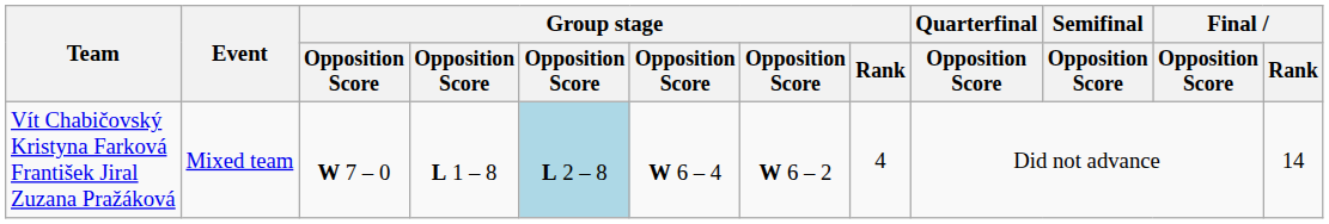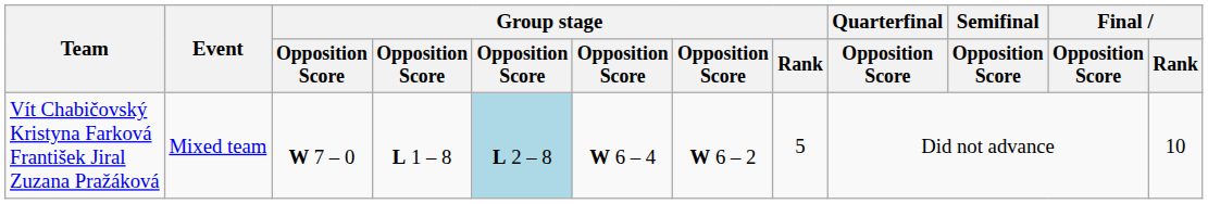row 3 | Group stage / Rank: 4 -> 5
row 3 | Final / Rank: 14 -> 10
